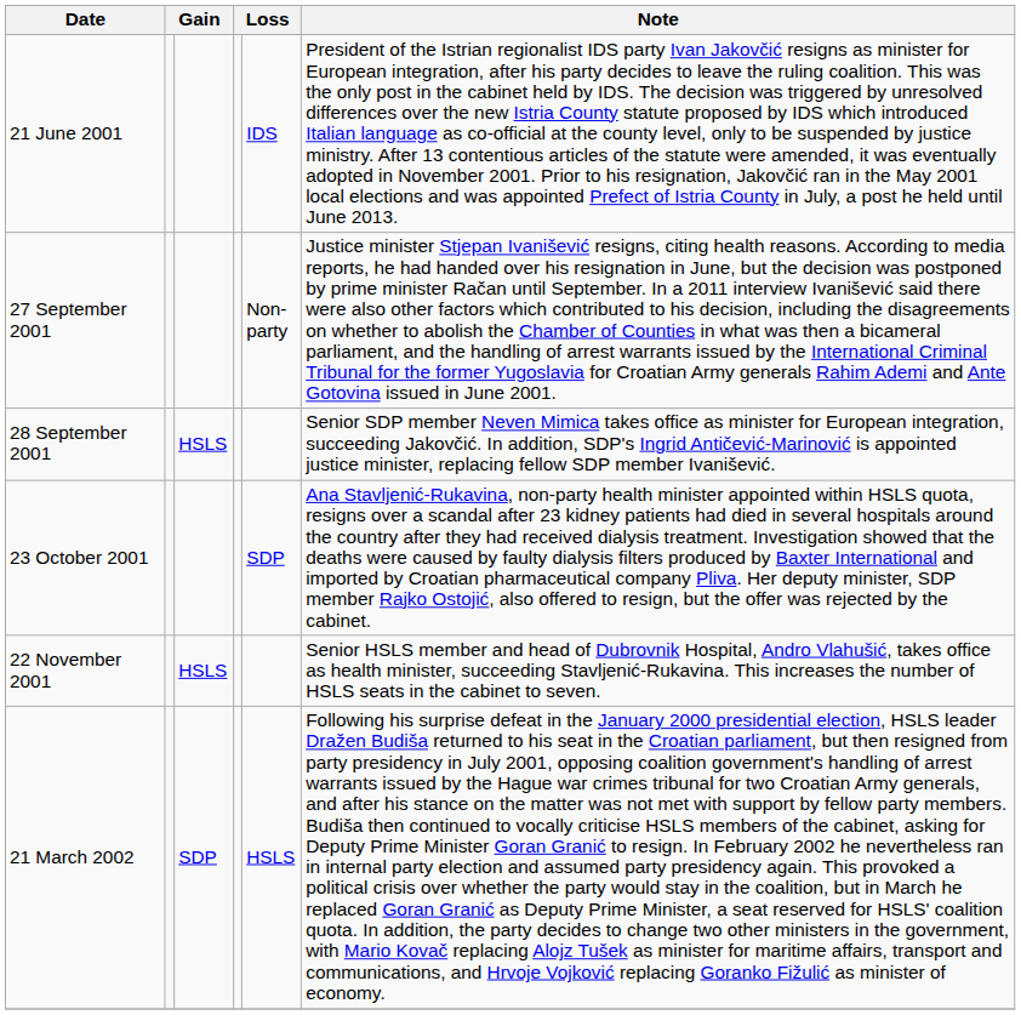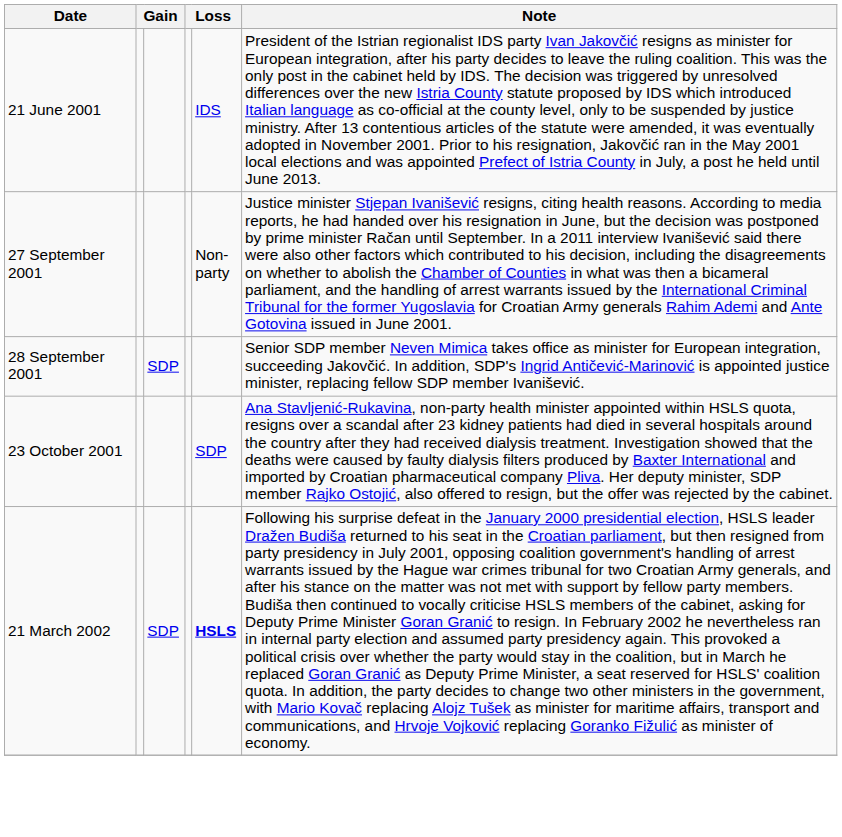28 September 2001 | column 3: HSLS -> SDP
- row: 22 November 2001 | HSLS | Senior HSLS member and head of Dubrovnik Hospital, Andro Vlahušić, takes office as health minister, succeeding Stavljenić-Rukavina. This increases the number of HSLS seats in the cabinet to seven.
21 March 2002 | column 5: normal -> bold
